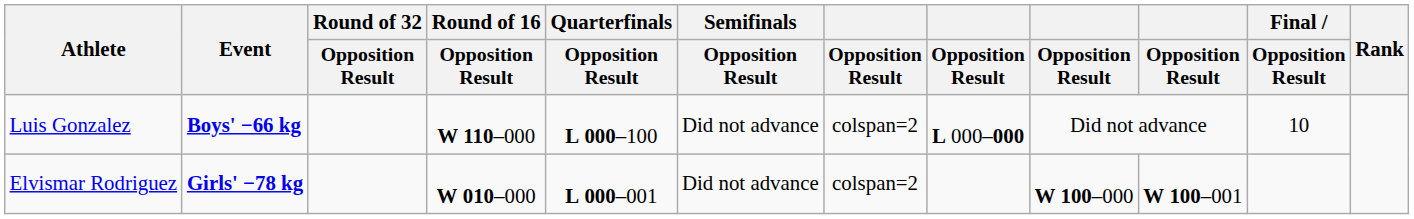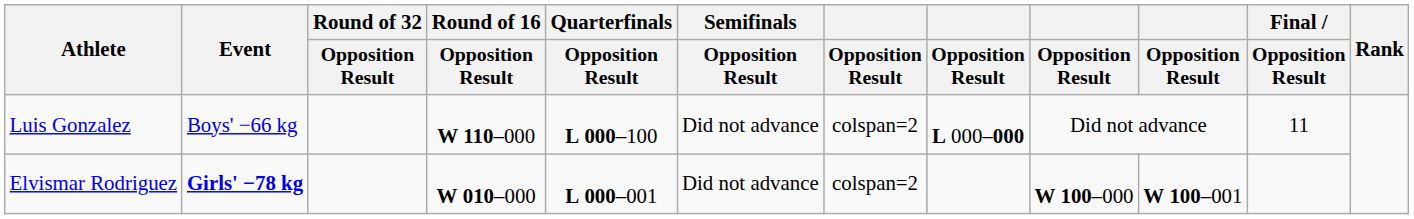Luis Gonzalez | Event: bold -> normal
Luis Gonzalez | Final / Opposition Result: 10 -> 11
